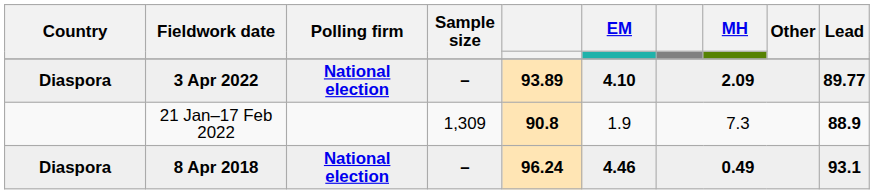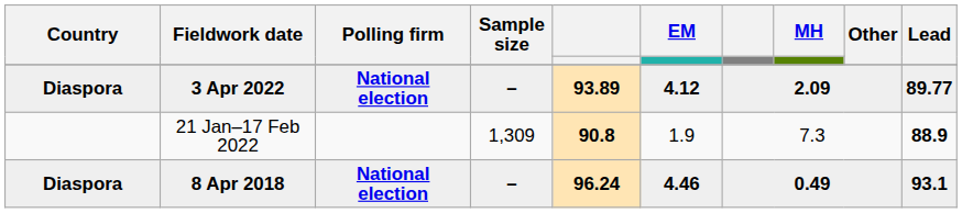3 Apr 2022 | EM: 4.10 -> 4.12
